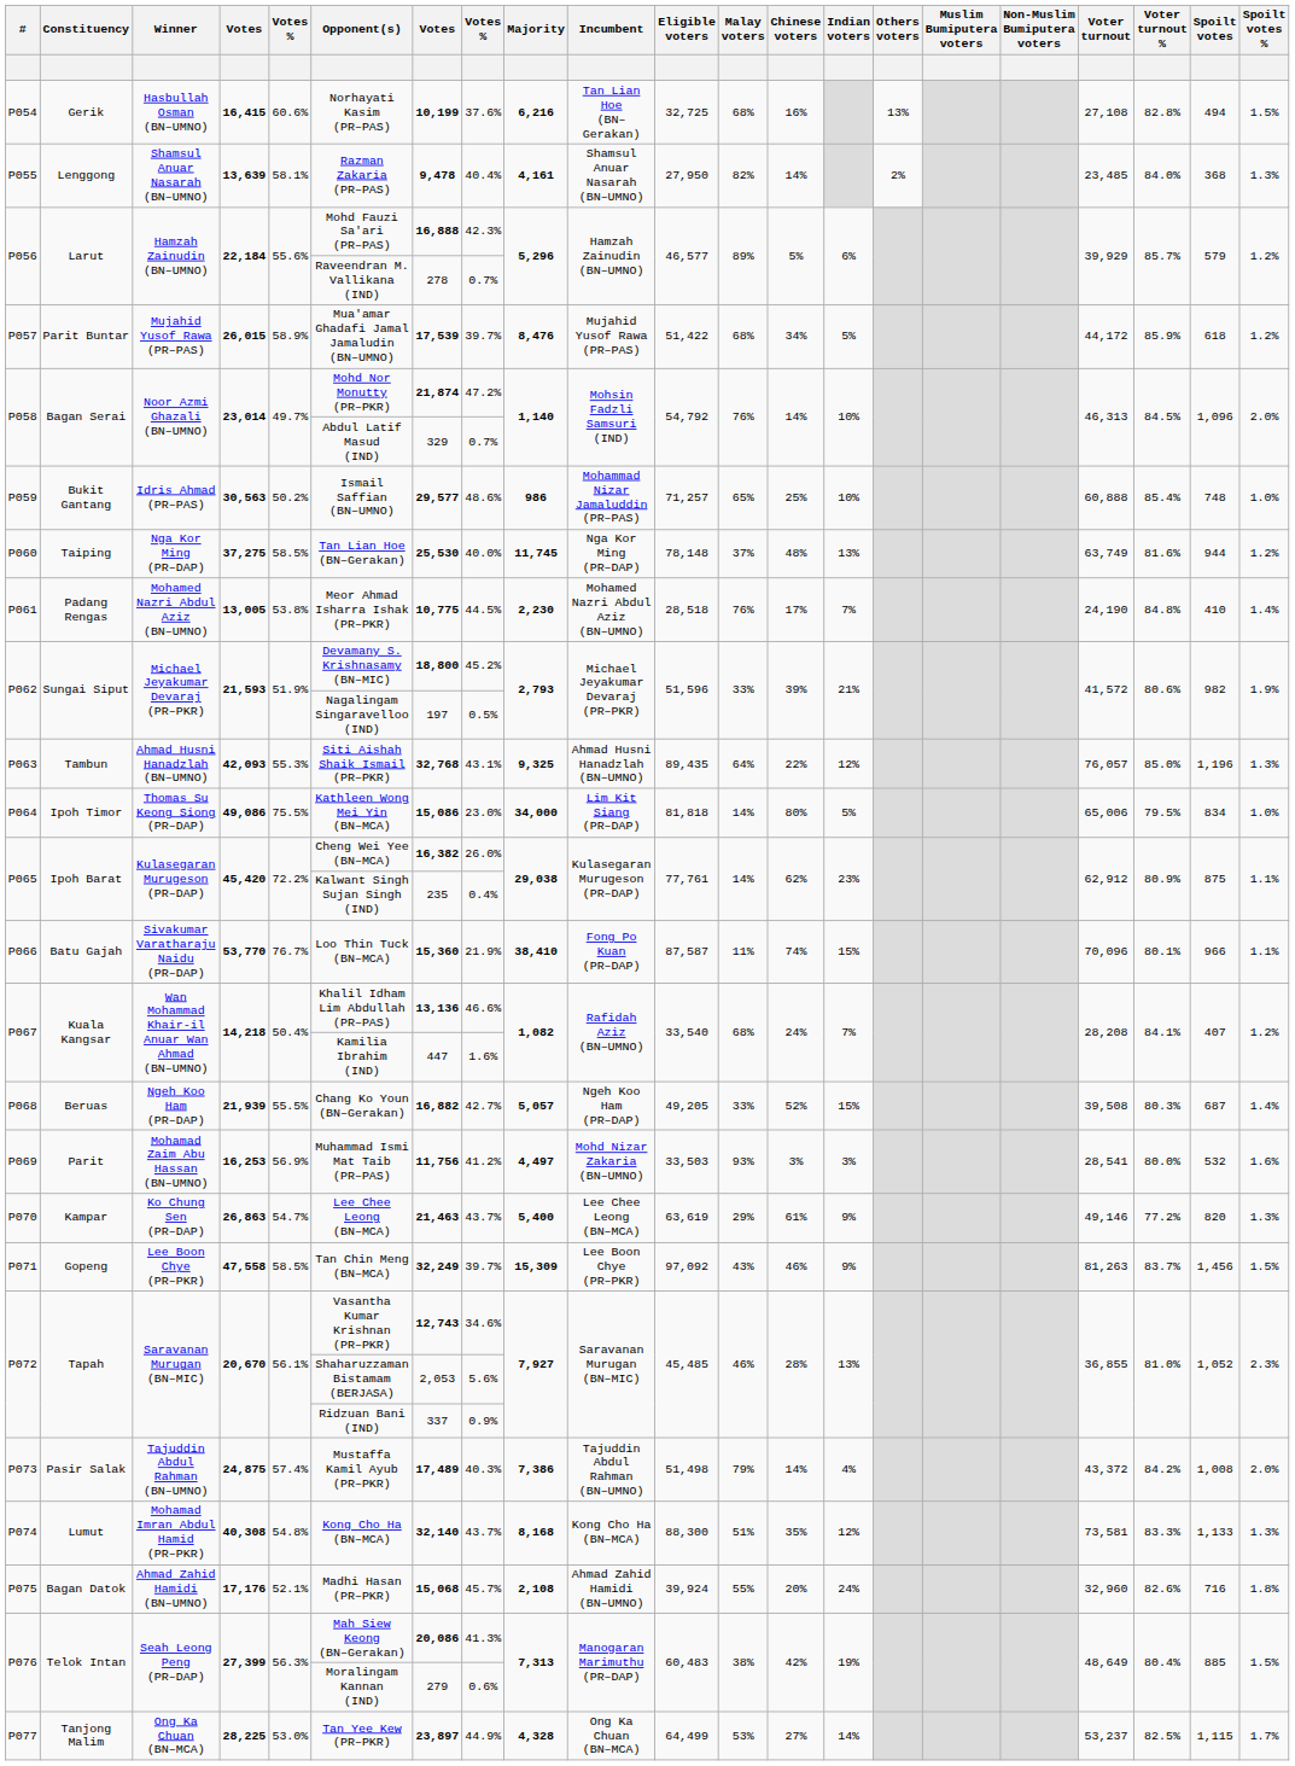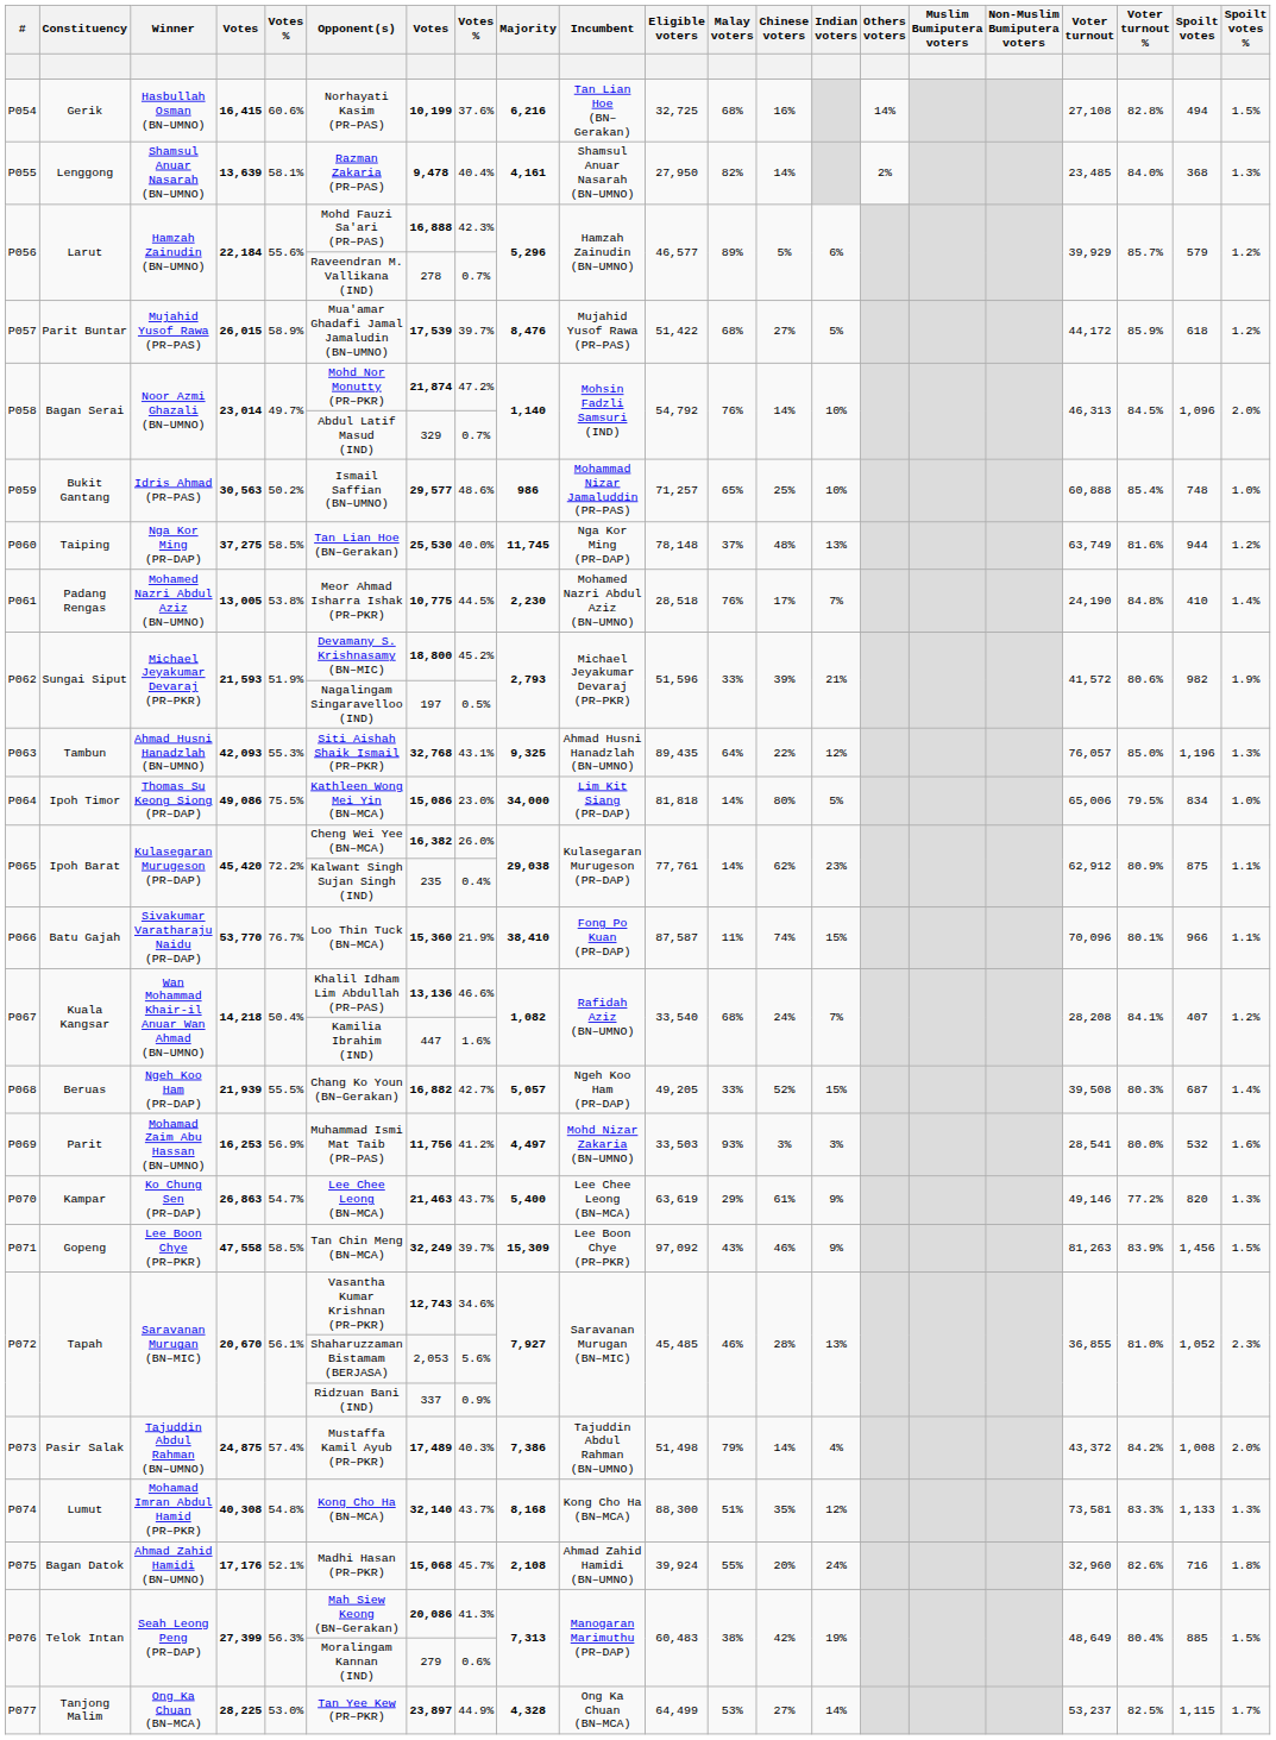P054 | Others voters: 13% -> 14%
P057 | Chinese voters: 34% -> 27%
P071 | Voter turnout %: 83.7% -> 83.9%
